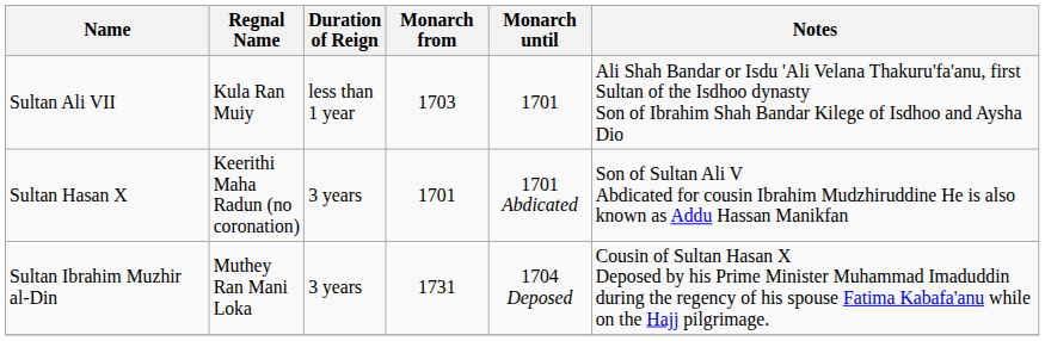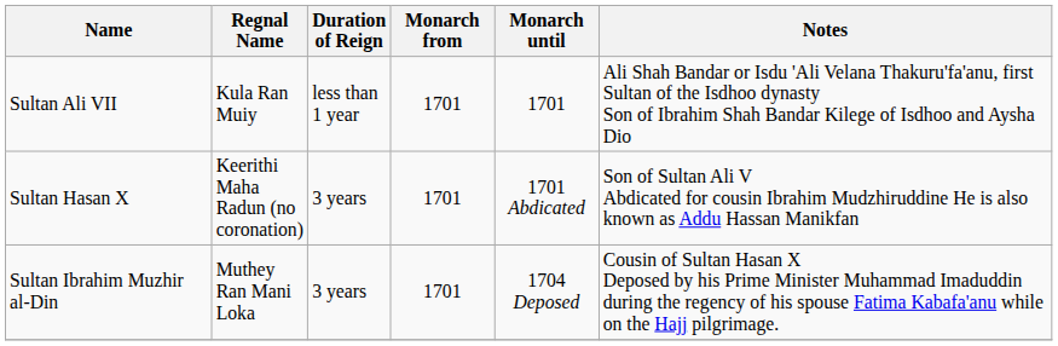Sultan Ali VII | Monarch from: 1703 -> 1701
Sultan Ibrahim Muzhir al-Din | Monarch from: 1731 -> 1701
